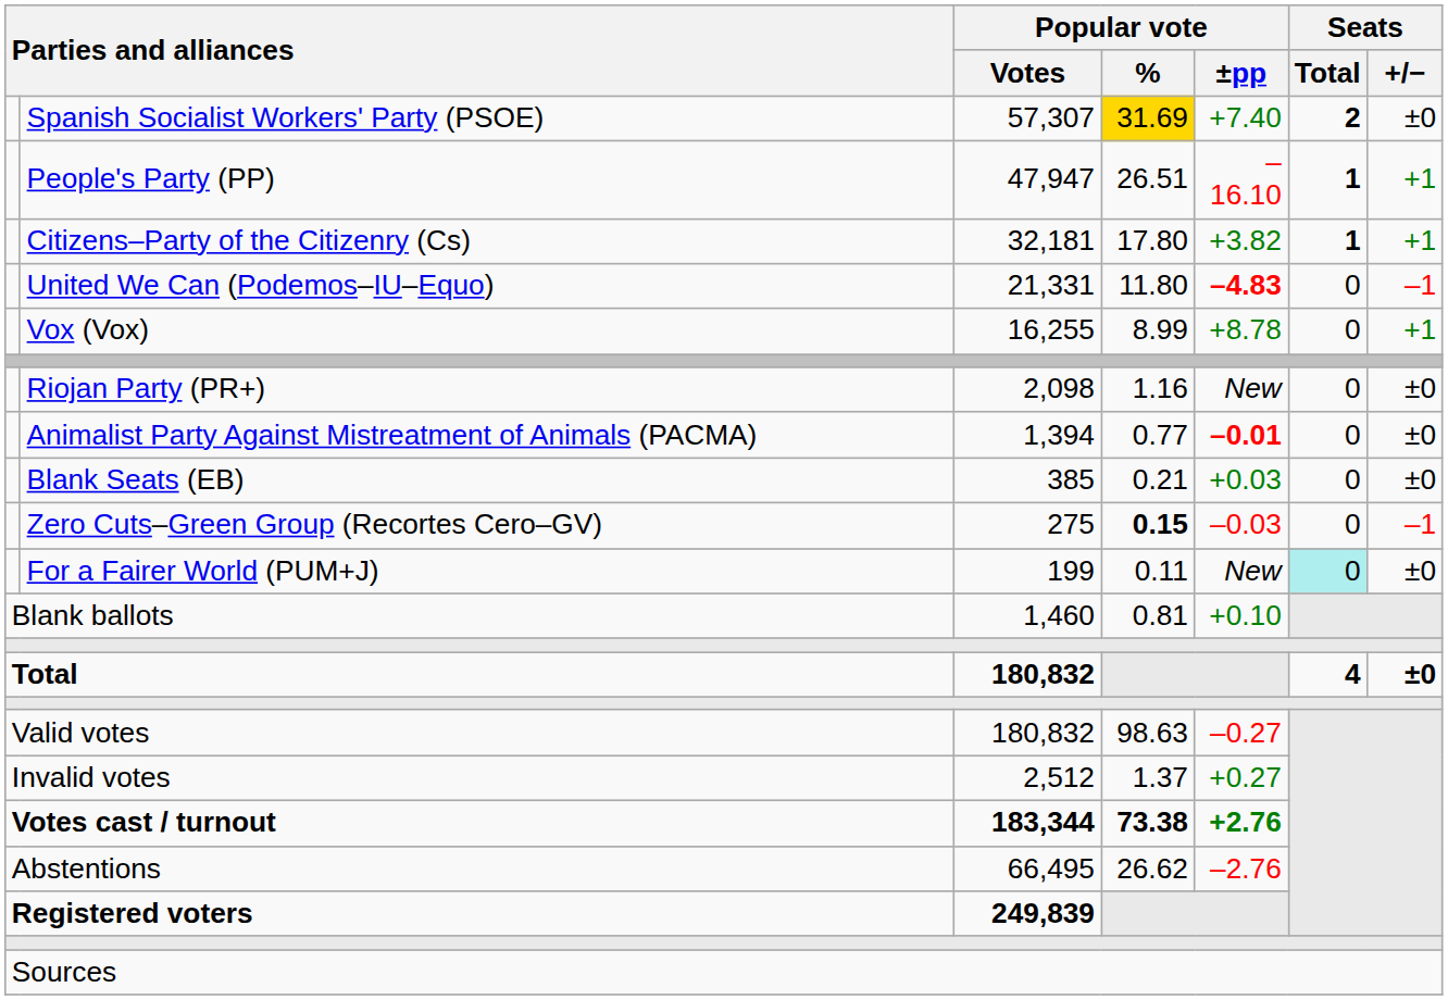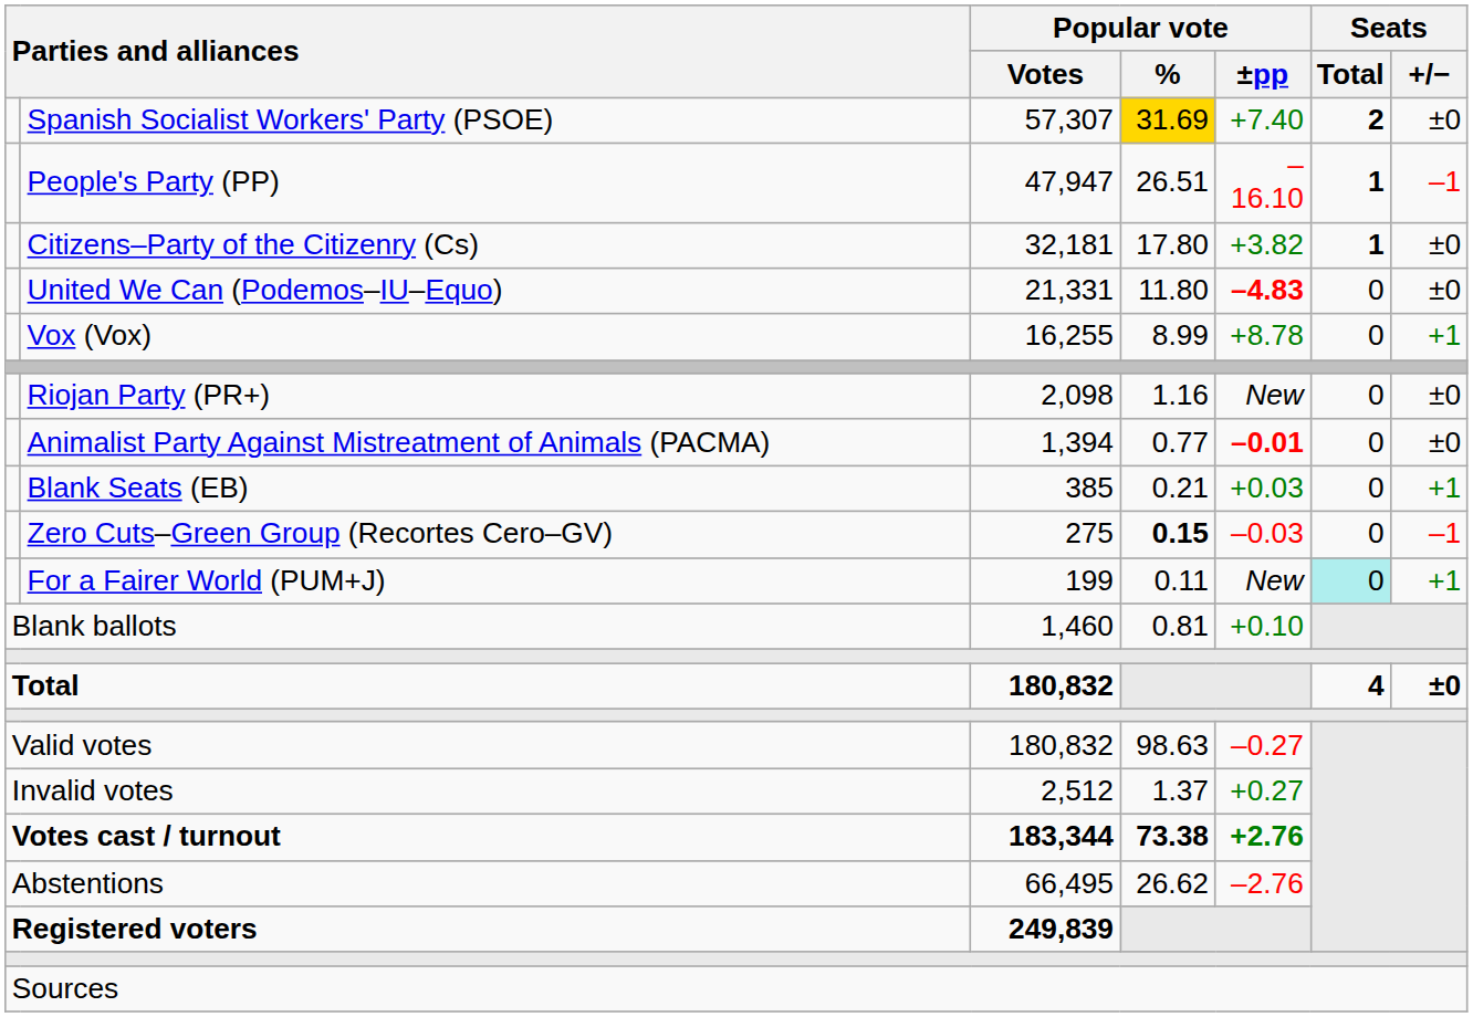People's Party (PP) | Seats / +/−: +1 -> –1
Citizens–Party of the Citizenry (Cs) | Seats / +/−: +1 -> ±0
United We Can (Podemos–IU–Equo) | Seats / +/−: –1 -> ±0
Blank Seats (EB) | Seats / +/−: ±0 -> +1
For a Fairer World (PUM+J) | Seats / +/−: ±0 -> +1
